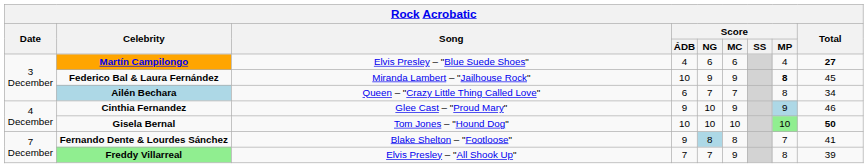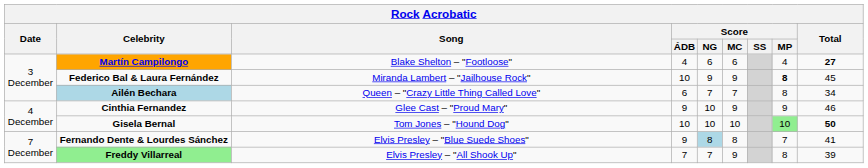Martín Campilongo | Song: Elvis Presley – "Blue Suede Shoes" -> Blake Shelton – "Footloose"
Cinthia Fernandez | Score / MP: lightblue background -> no background
Fernando Dente & Lourdes Sánchez | Song: Blake Shelton – "Footloose" -> Elvis Presley – "Blue Suede Shoes"
